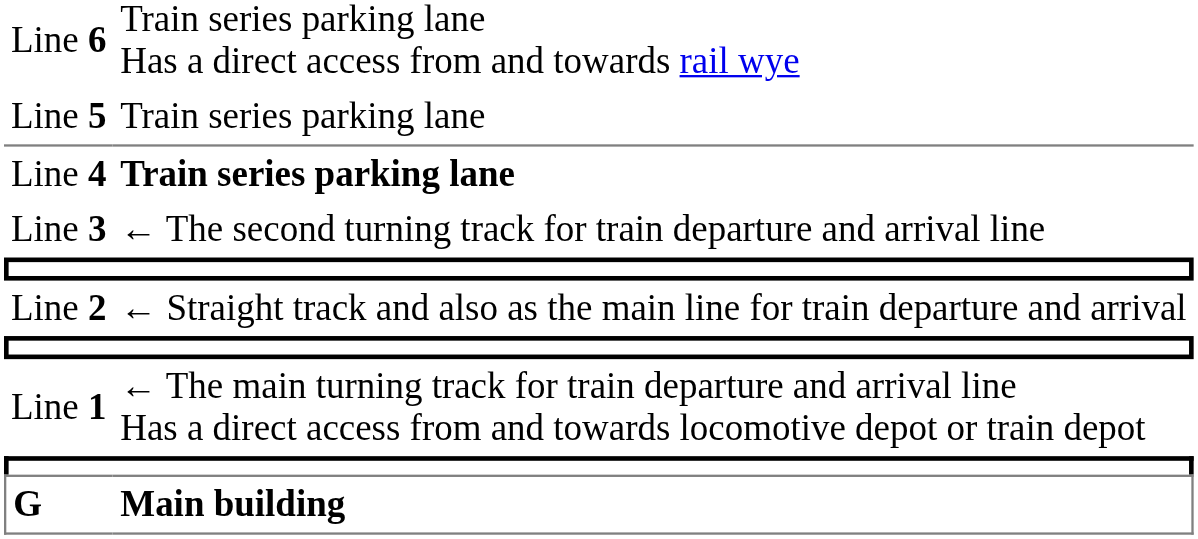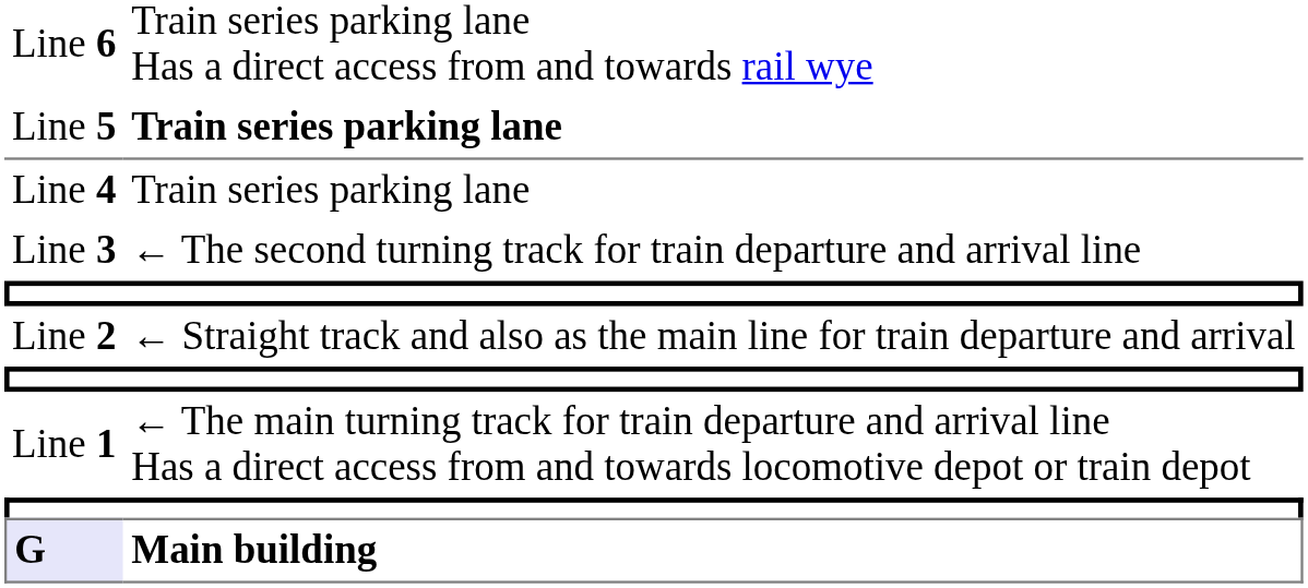row 2 | column 2: normal -> bold
row 3 | column 2: bold -> normal
row 7 | column 1: no background -> lavender background
